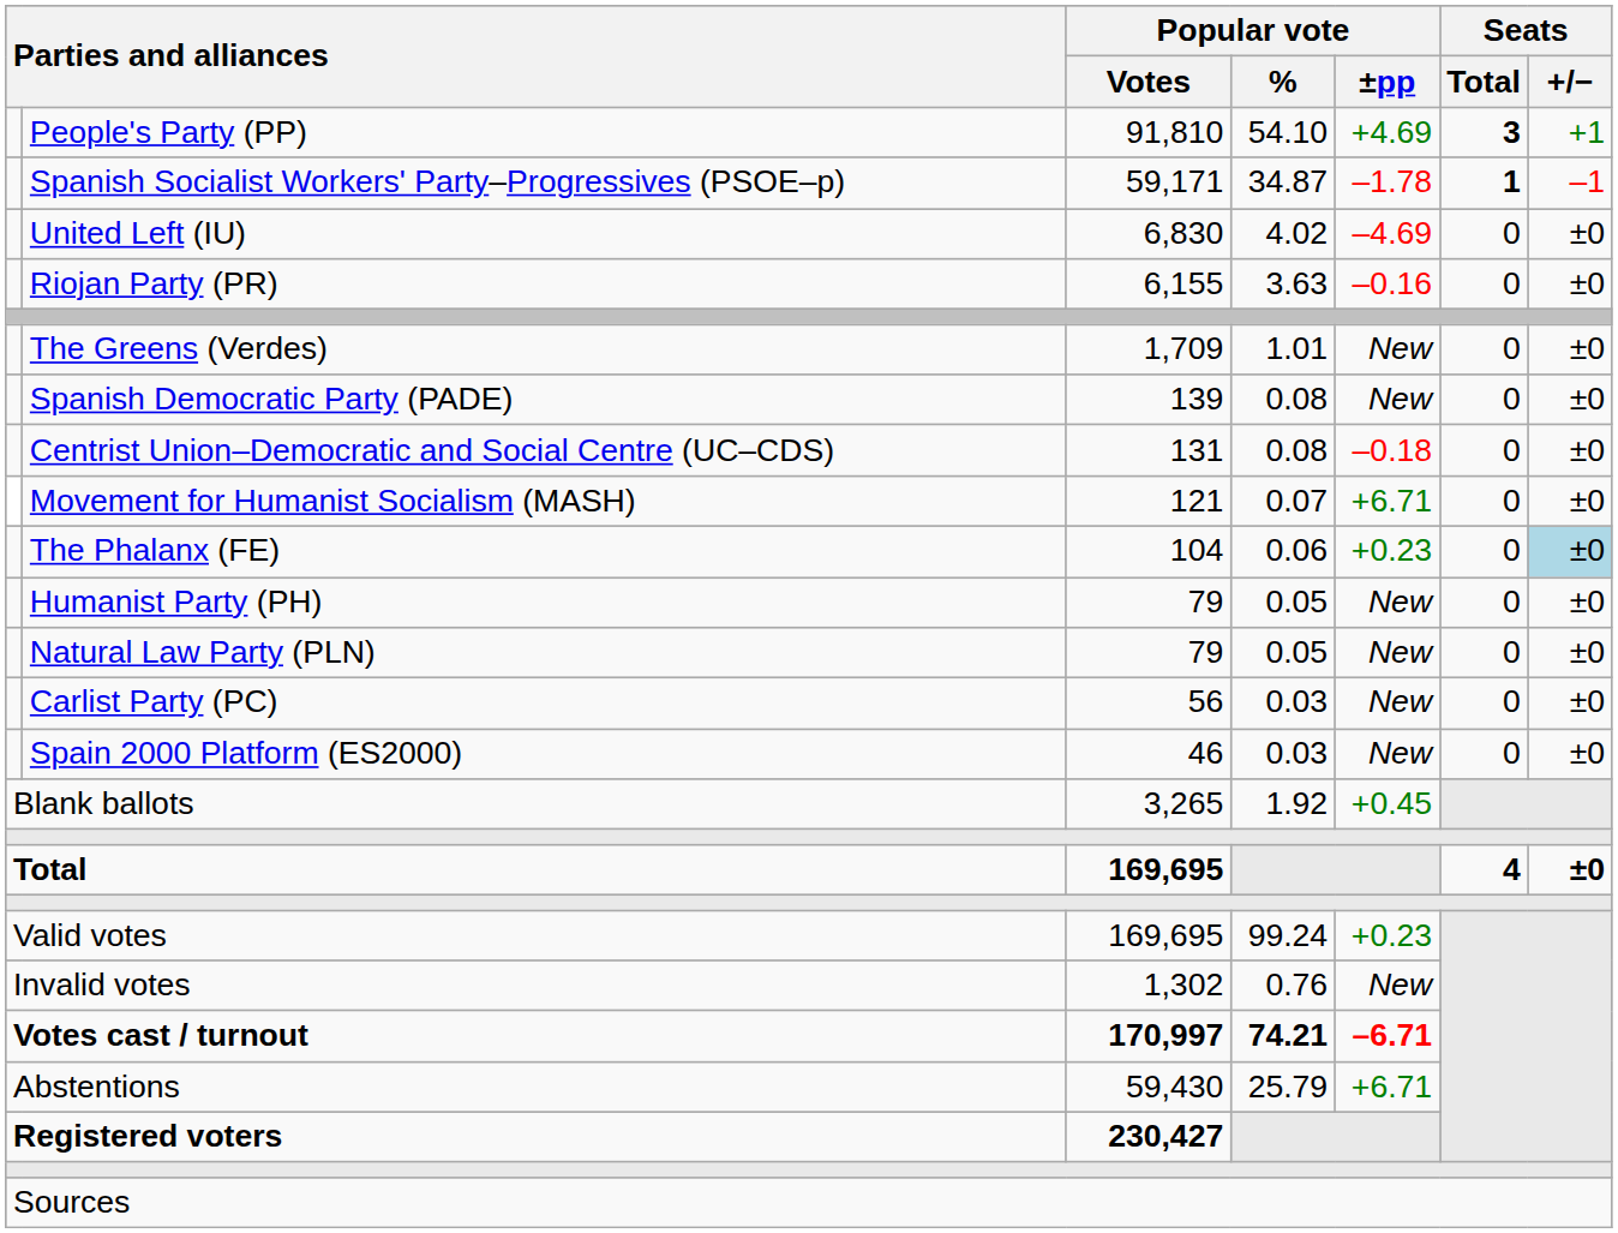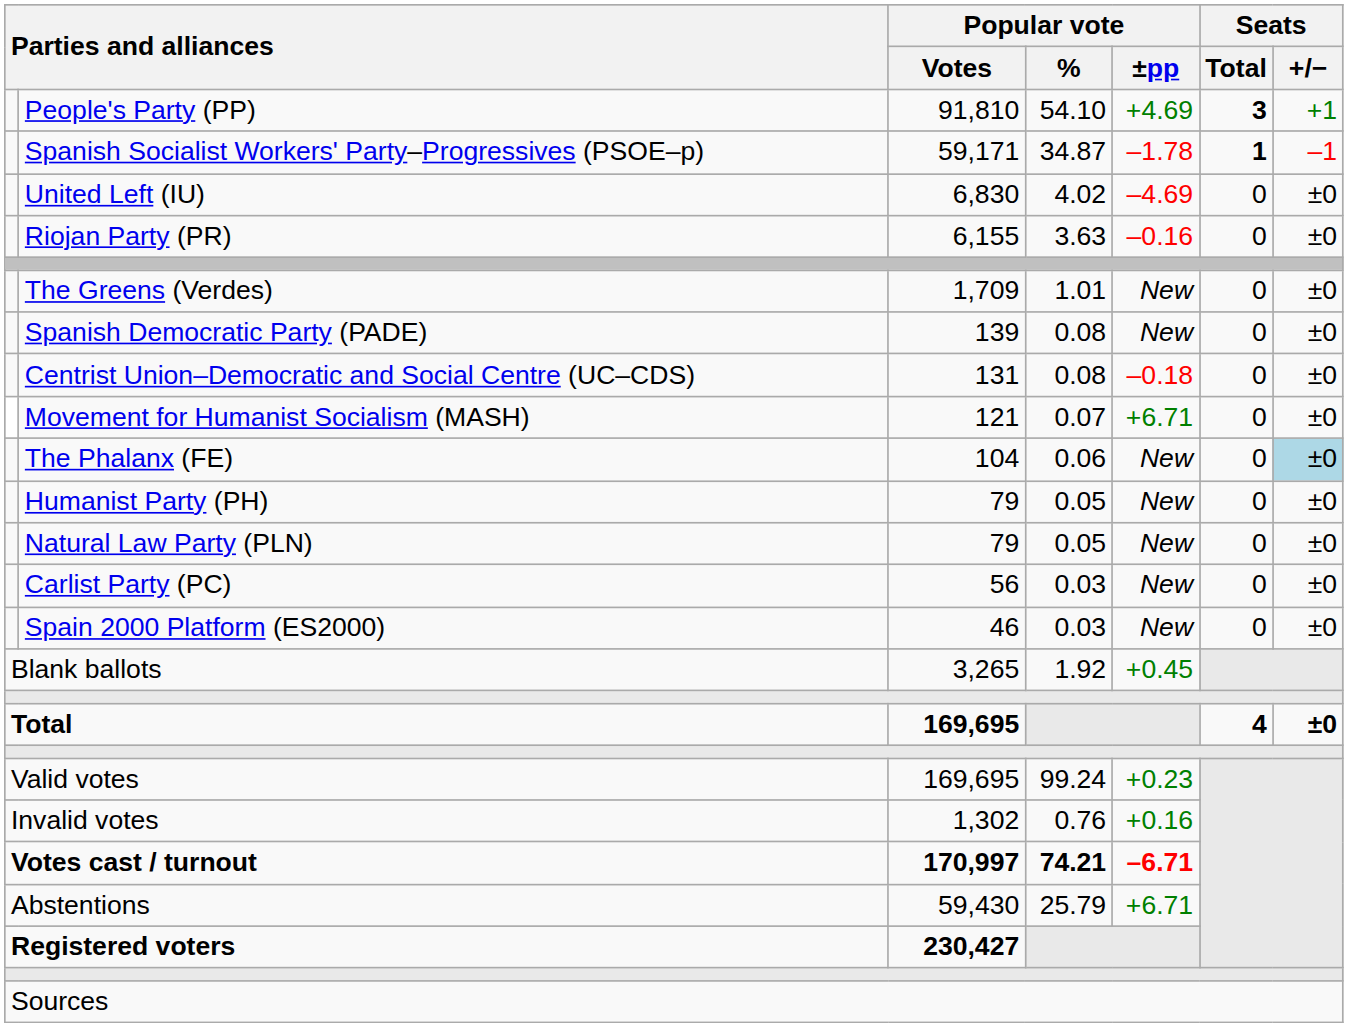The Phalanx (FE) | Popular vote / ±pp: +0.23 -> New
Invalid votes | Popular vote / ±pp: New -> +0.16
